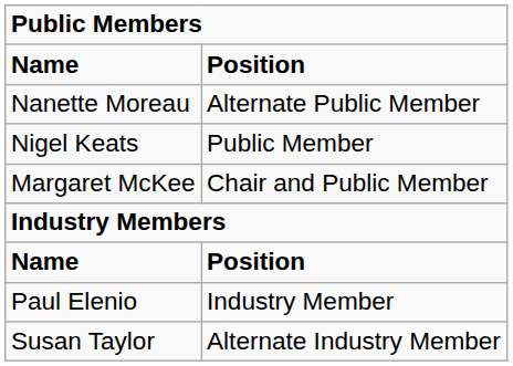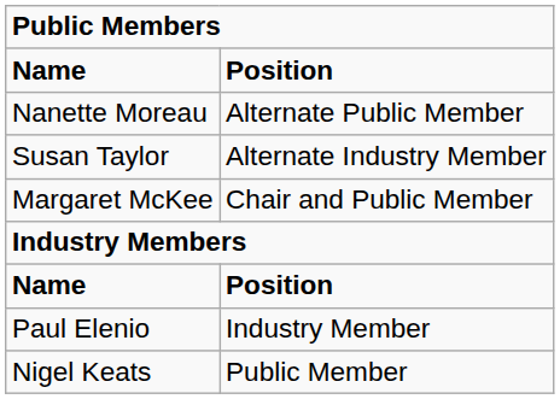row 4 | column 1: Nigel Keats -> Susan Taylor
row 4 | column 2: Public Member -> Alternate Industry Member
row 9 | column 1: Susan Taylor -> Nigel Keats
row 9 | column 2: Alternate Industry Member -> Public Member
